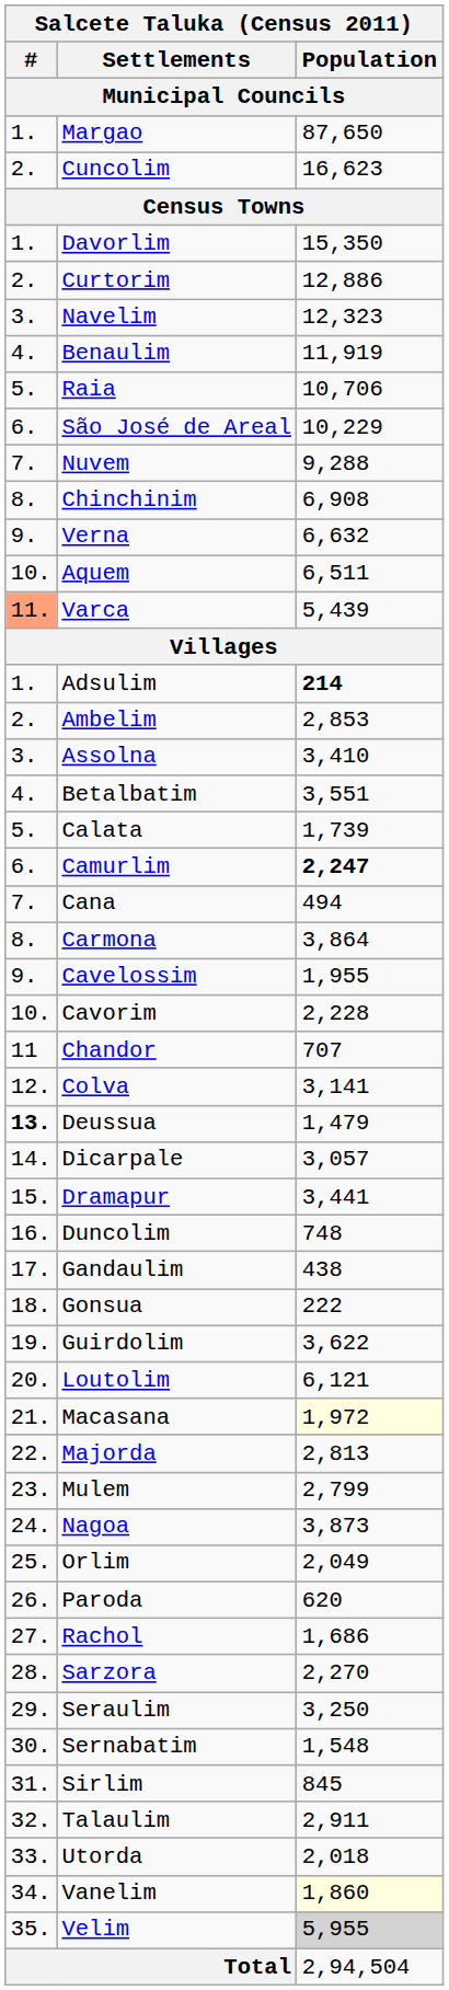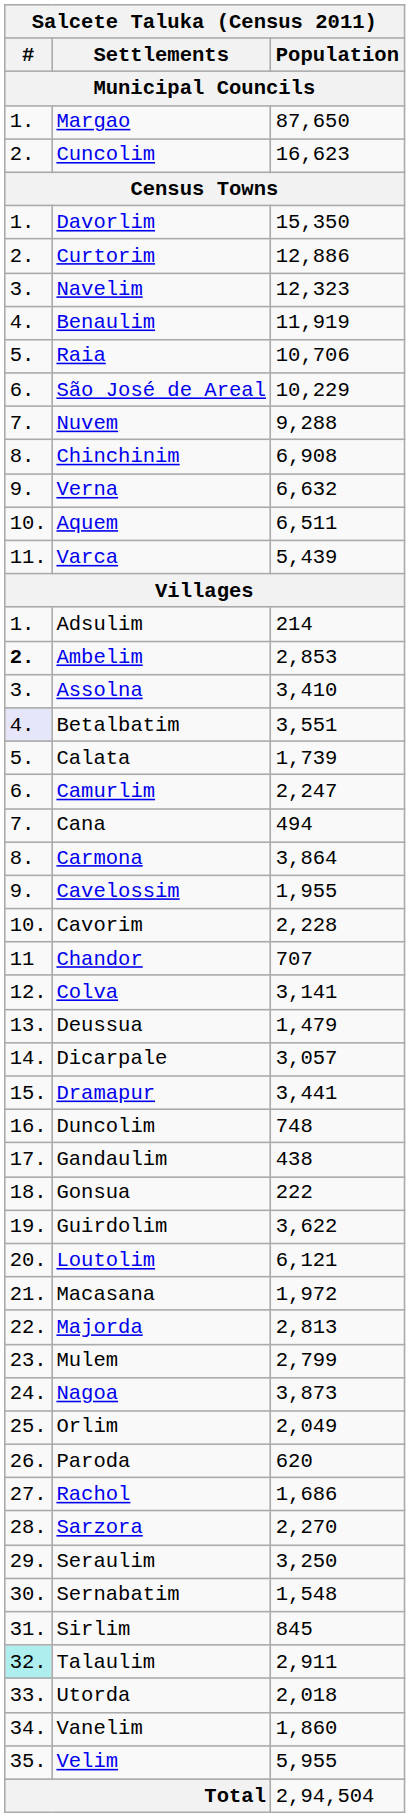Varca | #: lightsalmon background -> no background
Adsulim | Population: bold -> normal
Ambelim | #: normal -> bold
Betalbatim | #: no background -> lavender background
Camurlim | Population: bold -> normal
Deussua | #: bold -> normal
Macasana | Population: lightyellow background -> no background
Talaulim | #: no background -> paleturquoise background
Vanelim | Population: lightyellow background -> no background
Velim | Population: lightgrey background -> no background
